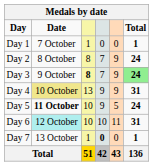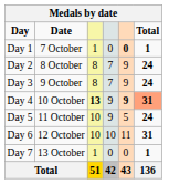Day 1 | column 5: normal -> bold
Day 3 | column 3: bold -> normal
Day 3 | Total: lightgreen background -> no background
Day 4 | Date: khaki background -> no background
Day 4 | column 3: normal -> bold
Day 4 | column 5: normal -> bold
Day 4 | Total: no background -> lightsalmon background
Day 5 | Date: bold -> normal
Day 6 | Date: paleturquoise background -> no background
Day 7 | column 4: bold -> normal
